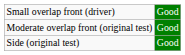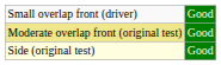Moderate overlap front (original test) | column 1: no background -> khaki background
Side (original test) | column 1: no background -> lightyellow background
